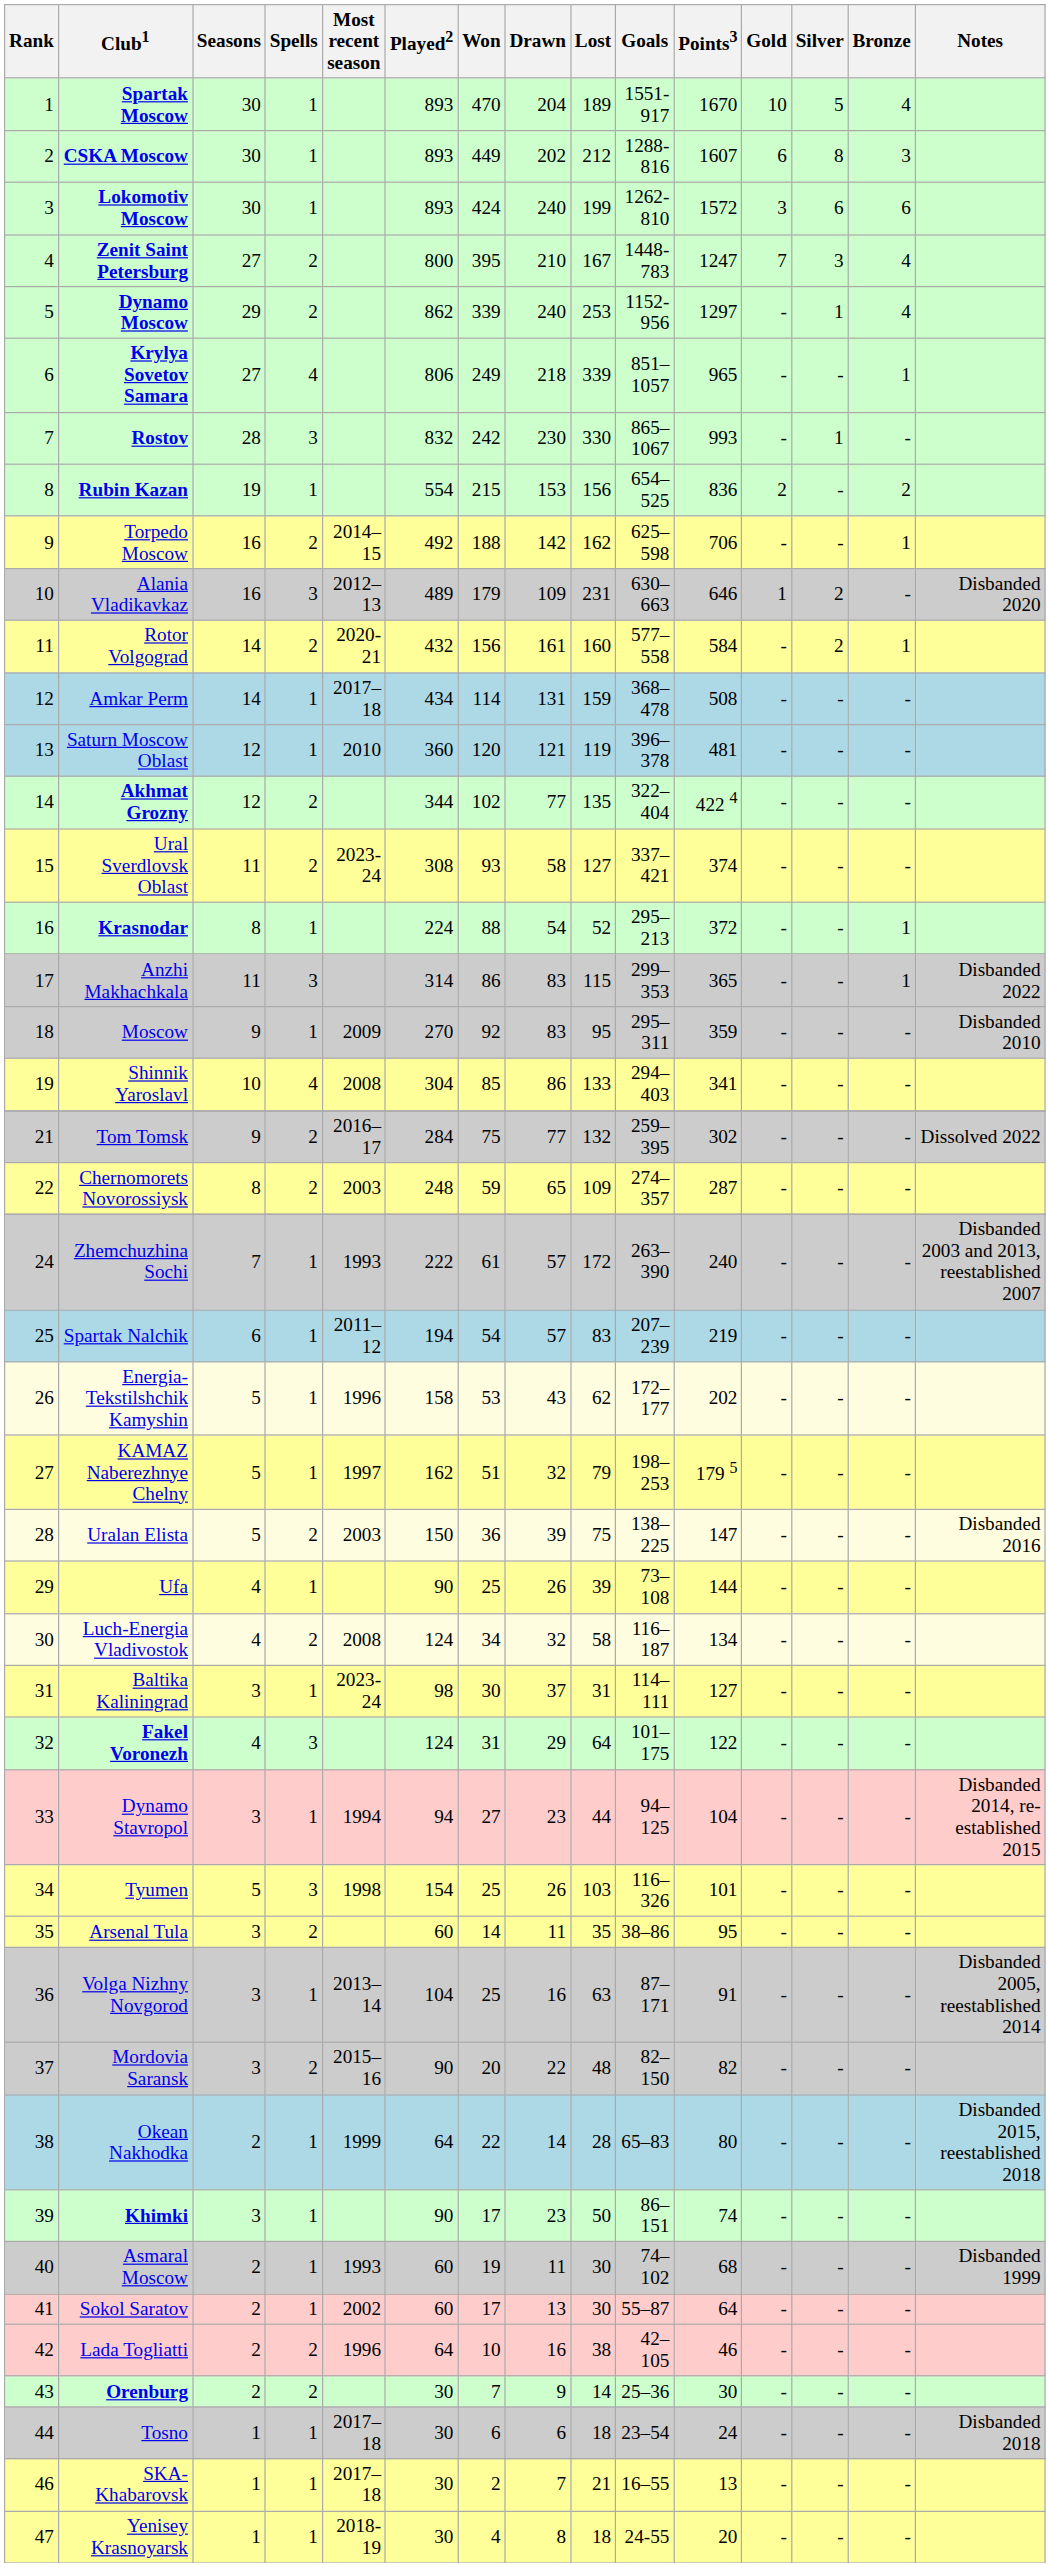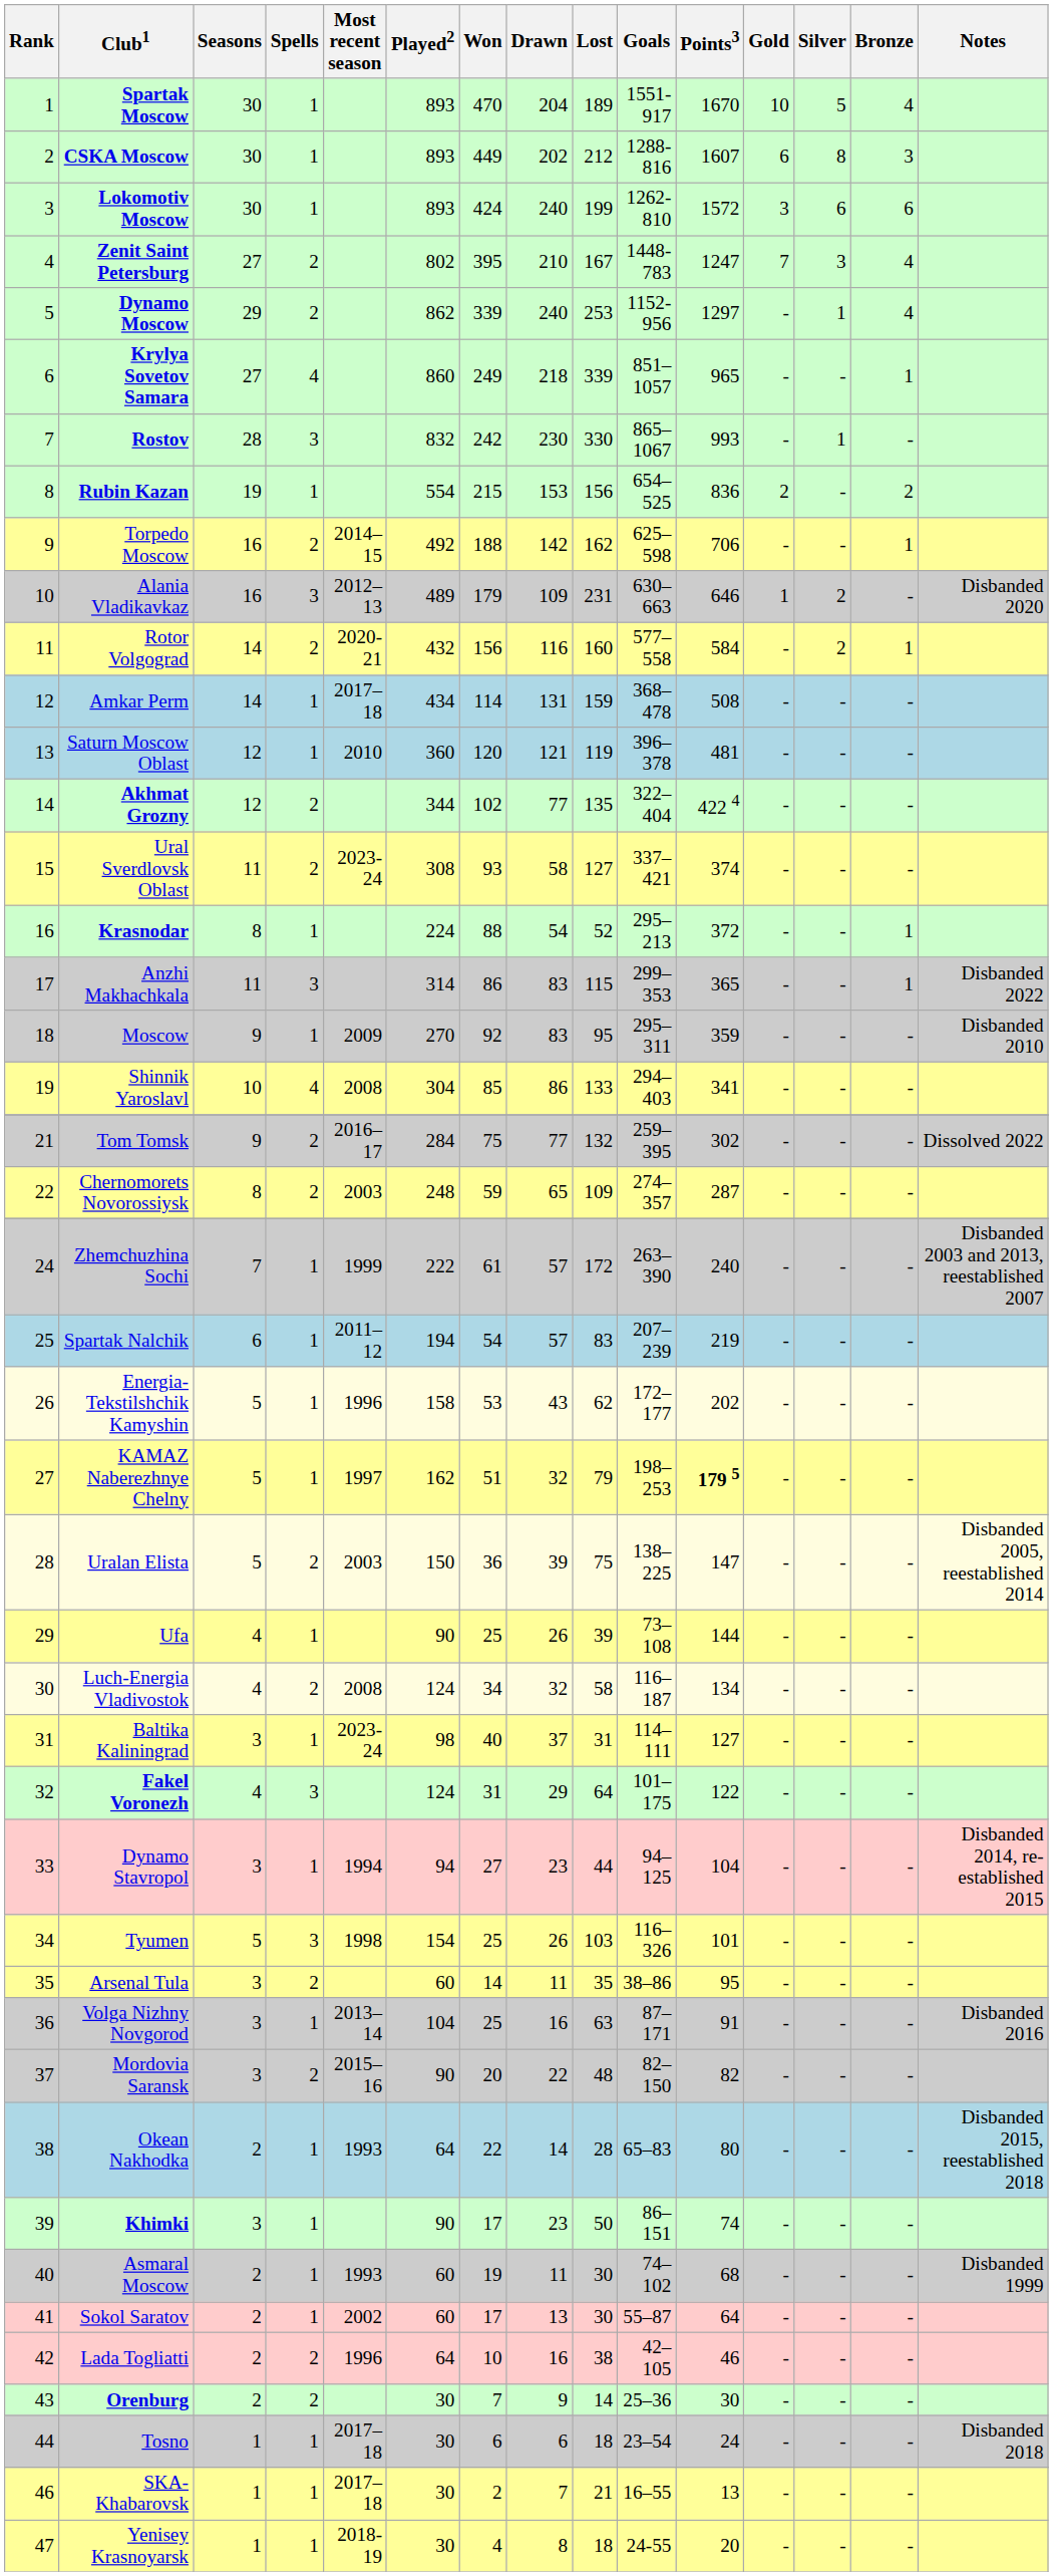Zenit Saint Petersburg | Played2: 800 -> 802
Krylya Sovetov Samara | Played2: 806 -> 860
Rotor Volgograd | Drawn: 161 -> 116
Zhemchuzhina Sochi | Most recent season: 1993 -> 1999
KAMAZ Naberezhnye Chelny | Points3: normal -> bold
Uralan Elista | Notes: Disbanded 2016 -> Disbanded 2005, reestablished 2014
Baltika Kaliningrad | Won: 30 -> 40
Volga Nizhny Novgorod | Notes: Disbanded 2005, reestablished 2014 -> Disbanded 2016
Okean Nakhodka | Most recent season: 1999 -> 1993
